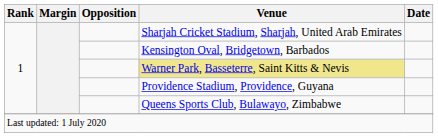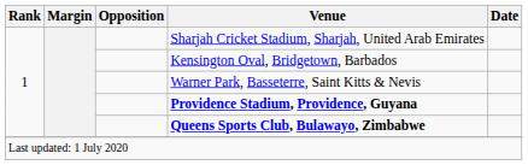Warner Park, Basseterre, Saint Kitts & Nevis | Venue: khaki background -> no background
Providence Stadium, Providence, Guyana | Venue: normal -> bold
Queens Sports Club, Bulawayo, Zimbabwe | Venue: normal -> bold
